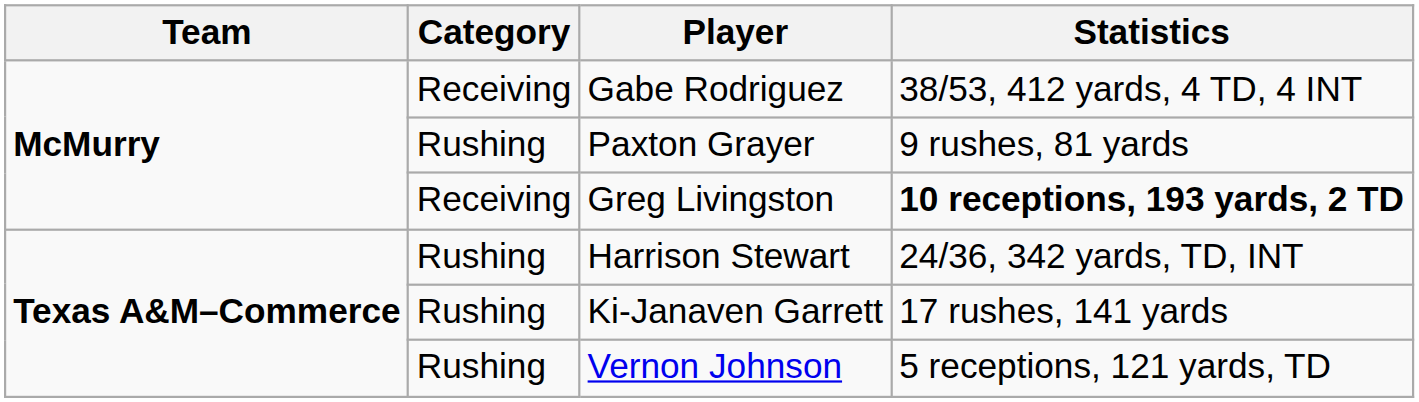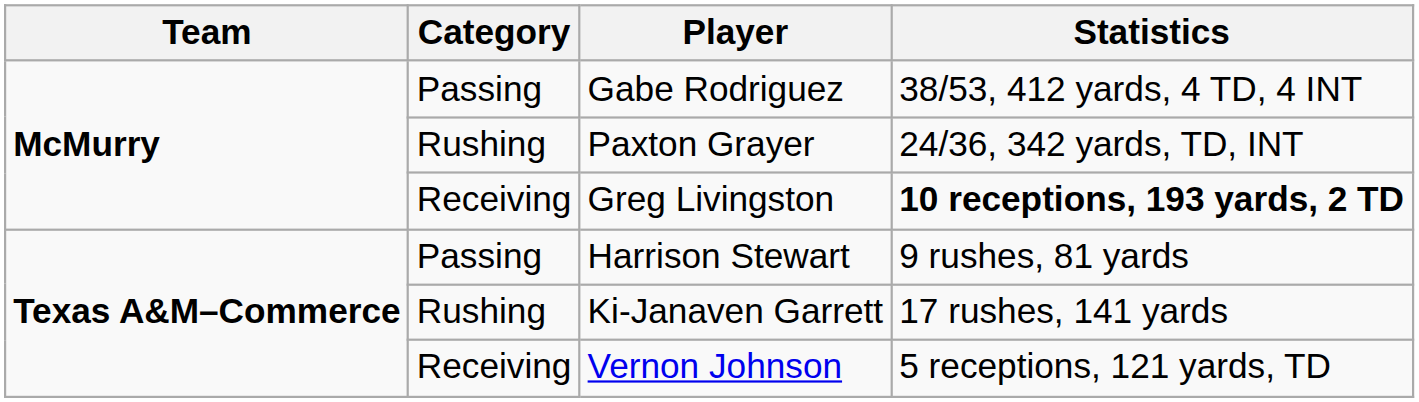Gabe Rodriguez | Category: Receiving -> Passing
Paxton Grayer | Statistics: 9 rushes, 81 yards -> 24/36, 342 yards, TD, INT
Harrison Stewart | Category: Rushing -> Passing
Harrison Stewart | Statistics: 24/36, 342 yards, TD, INT -> 9 rushes, 81 yards
Vernon Johnson | Category: Rushing -> Receiving
